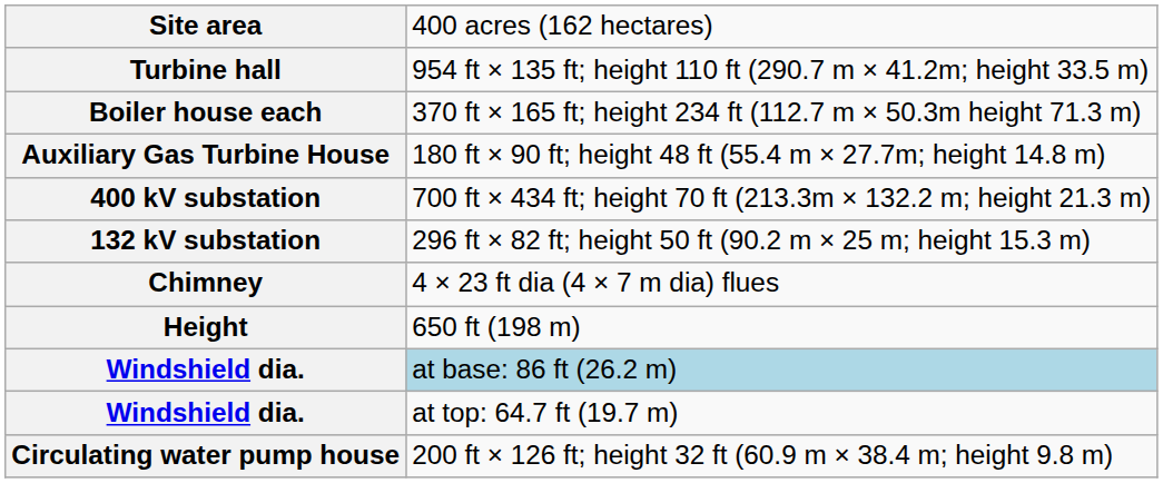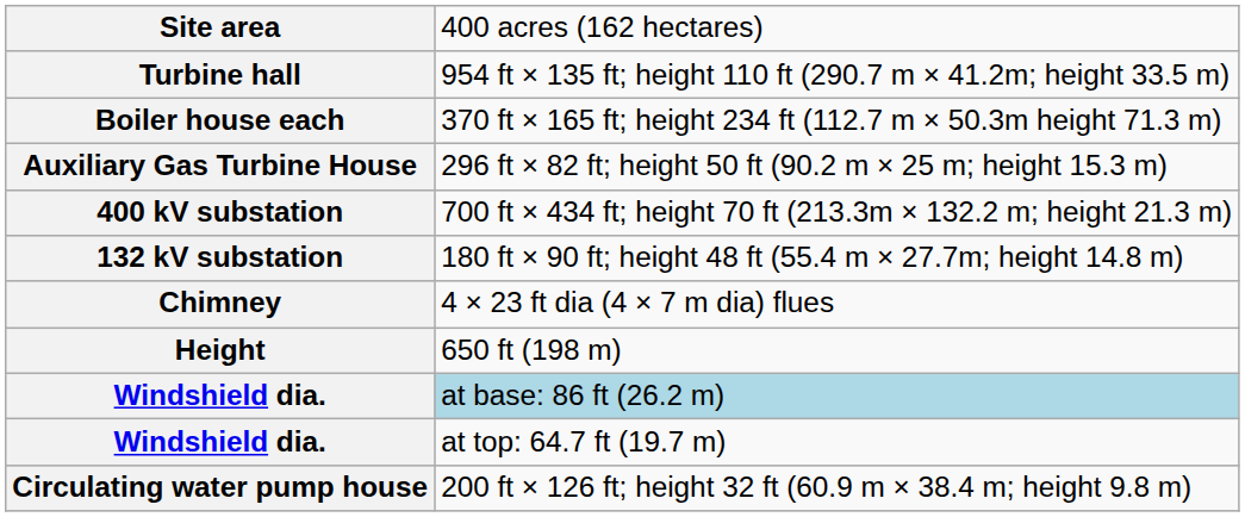row 4 | column 2: 180 ft × 90 ft; height 48 ft (55.4 m × 27.7m; height 14.8 m) -> 296 ft × 82 ft; height 50 ft (90.2 m × 25 m; height 15.3 m)
row 6 | column 2: 296 ft × 82 ft; height 50 ft (90.2 m × 25 m; height 15.3 m) -> 180 ft × 90 ft; height 48 ft (55.4 m × 27.7m; height 14.8 m)
